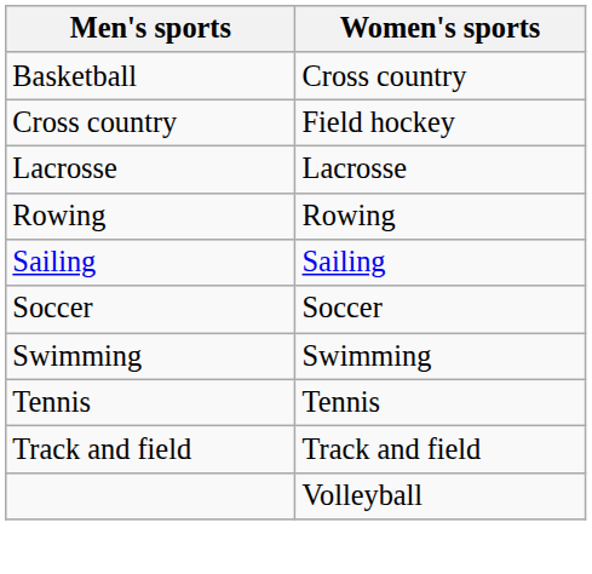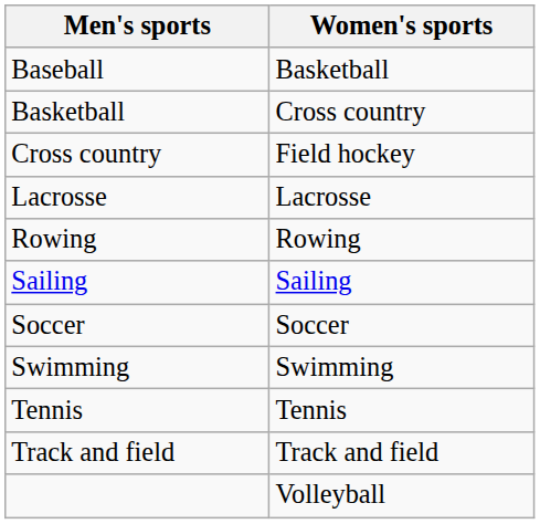+ row: Baseball | Basketball
